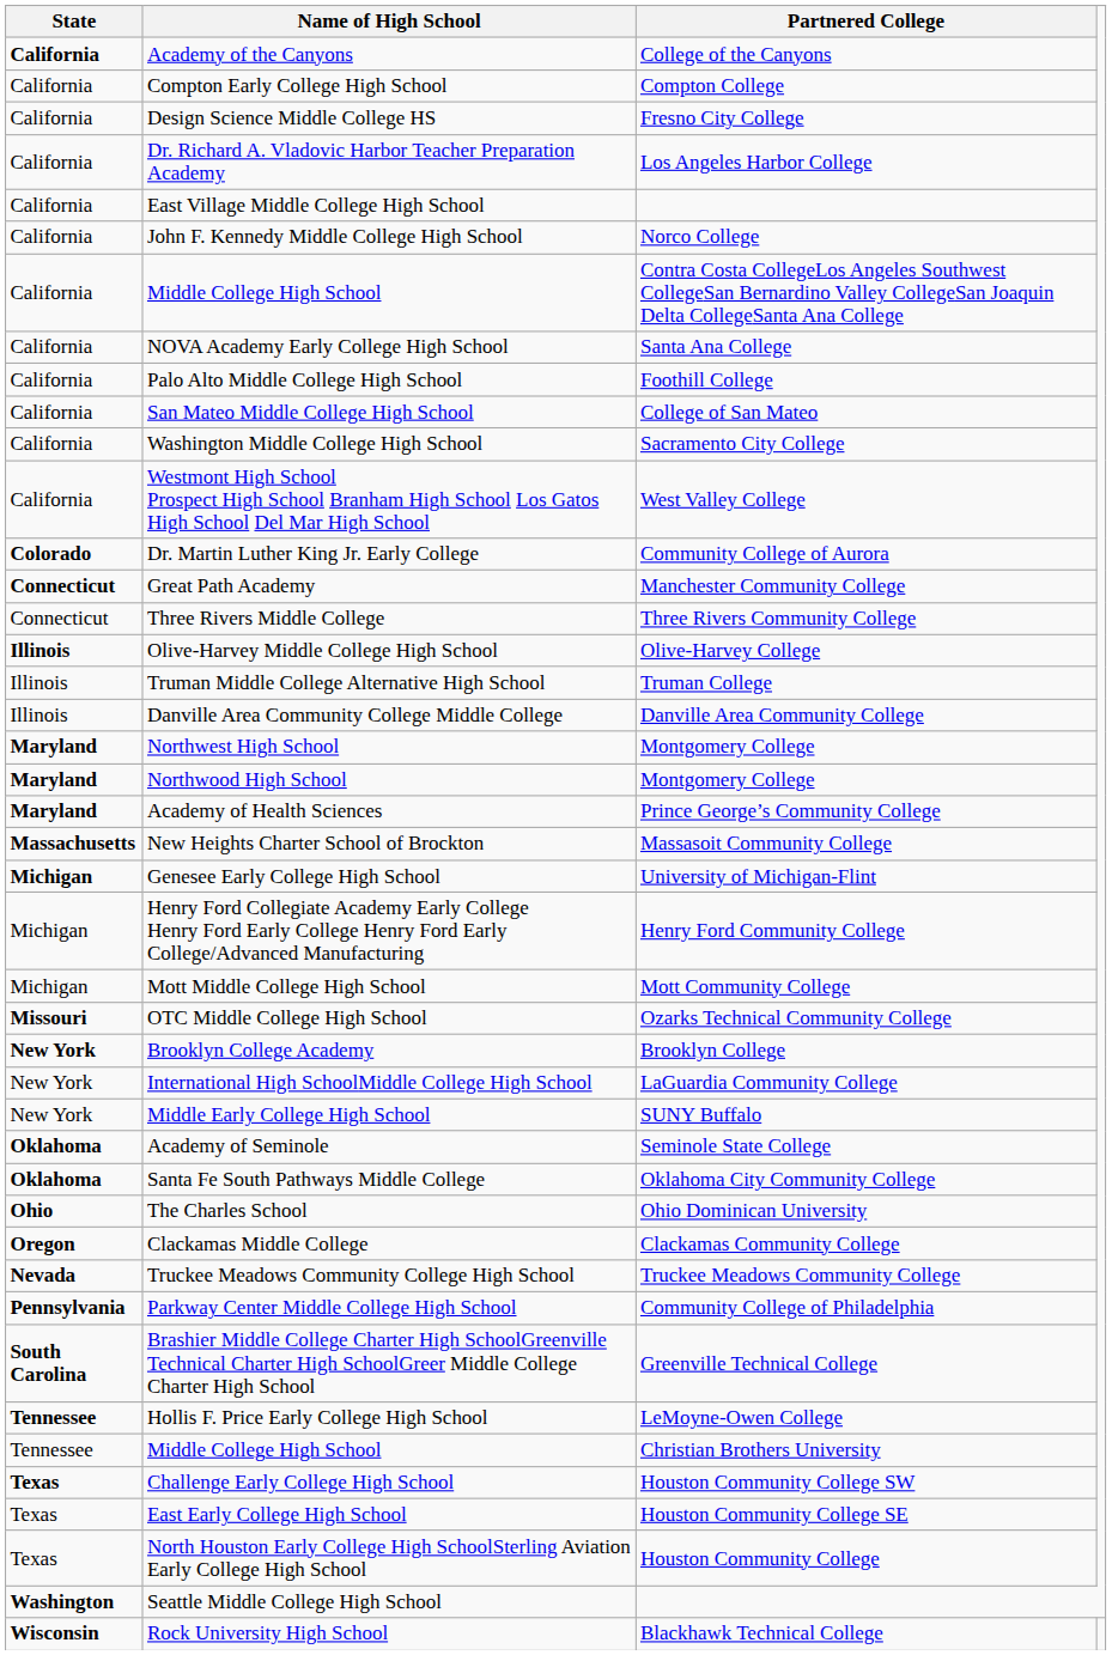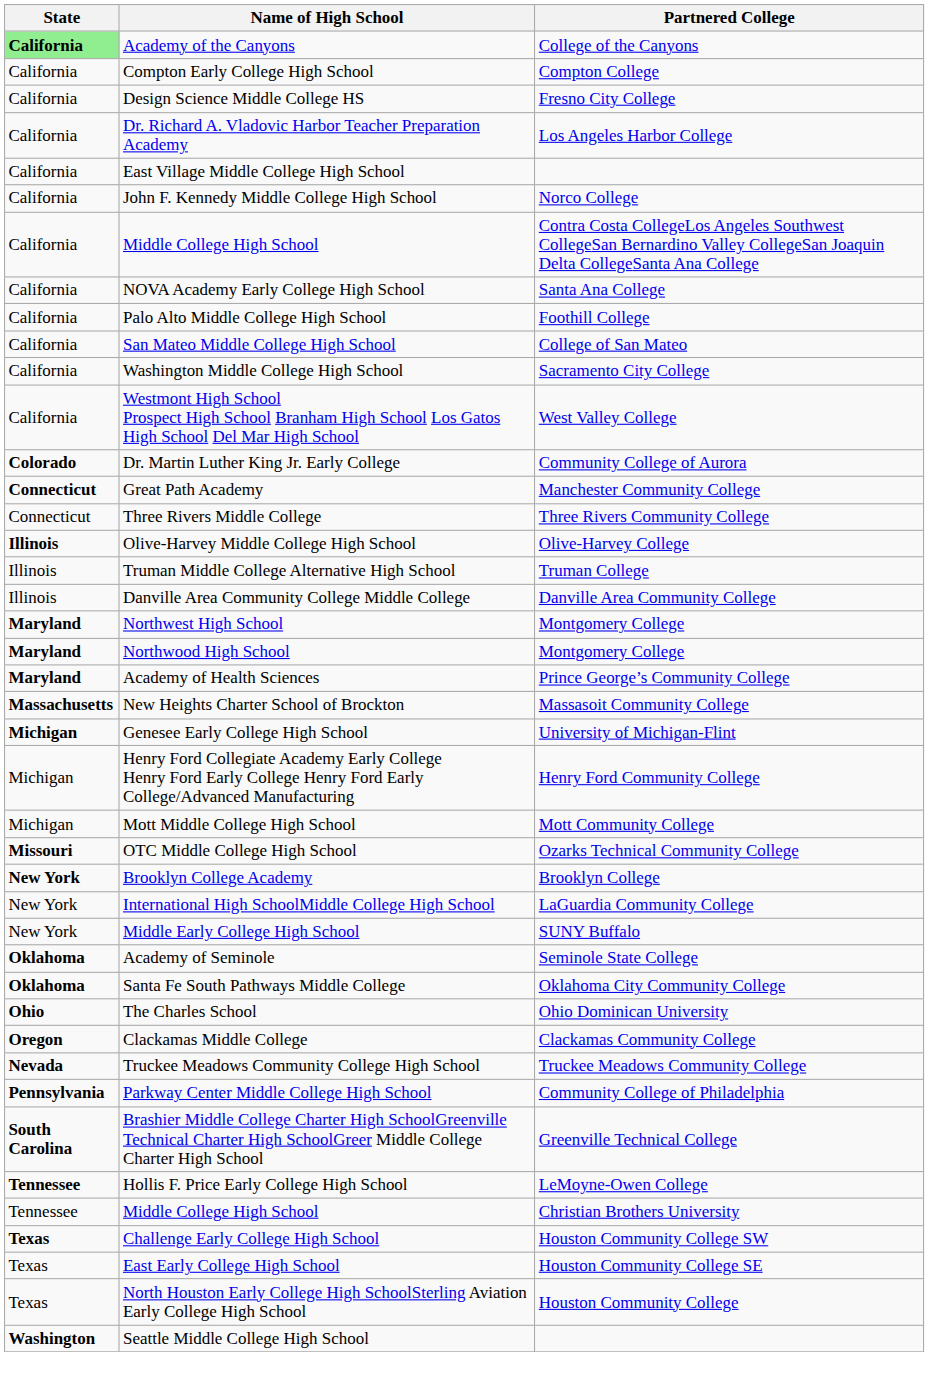Academy of the Canyons | State: no background -> lightgreen background
- row: Wisconsin | Rock University High School | Blackhawk Technical College
